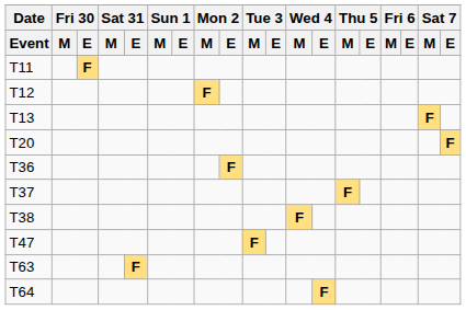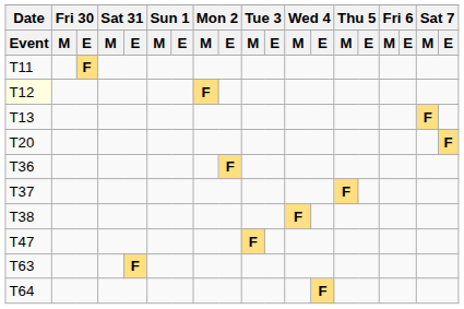T12 | Date / Event: no background -> lightyellow background
